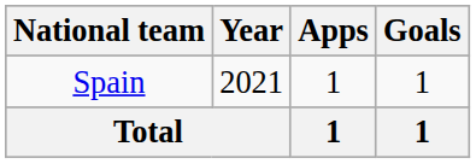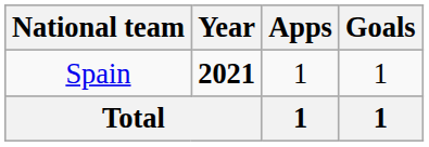Spain | Year: normal -> bold
